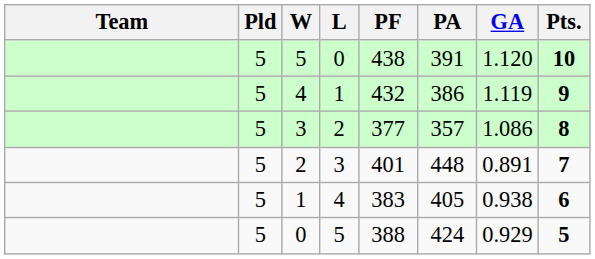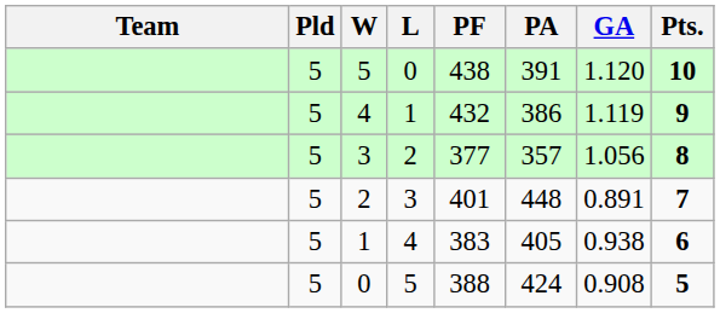row 4 | GA: 1.086 -> 1.056
row 7 | GA: 0.929 -> 0.908
